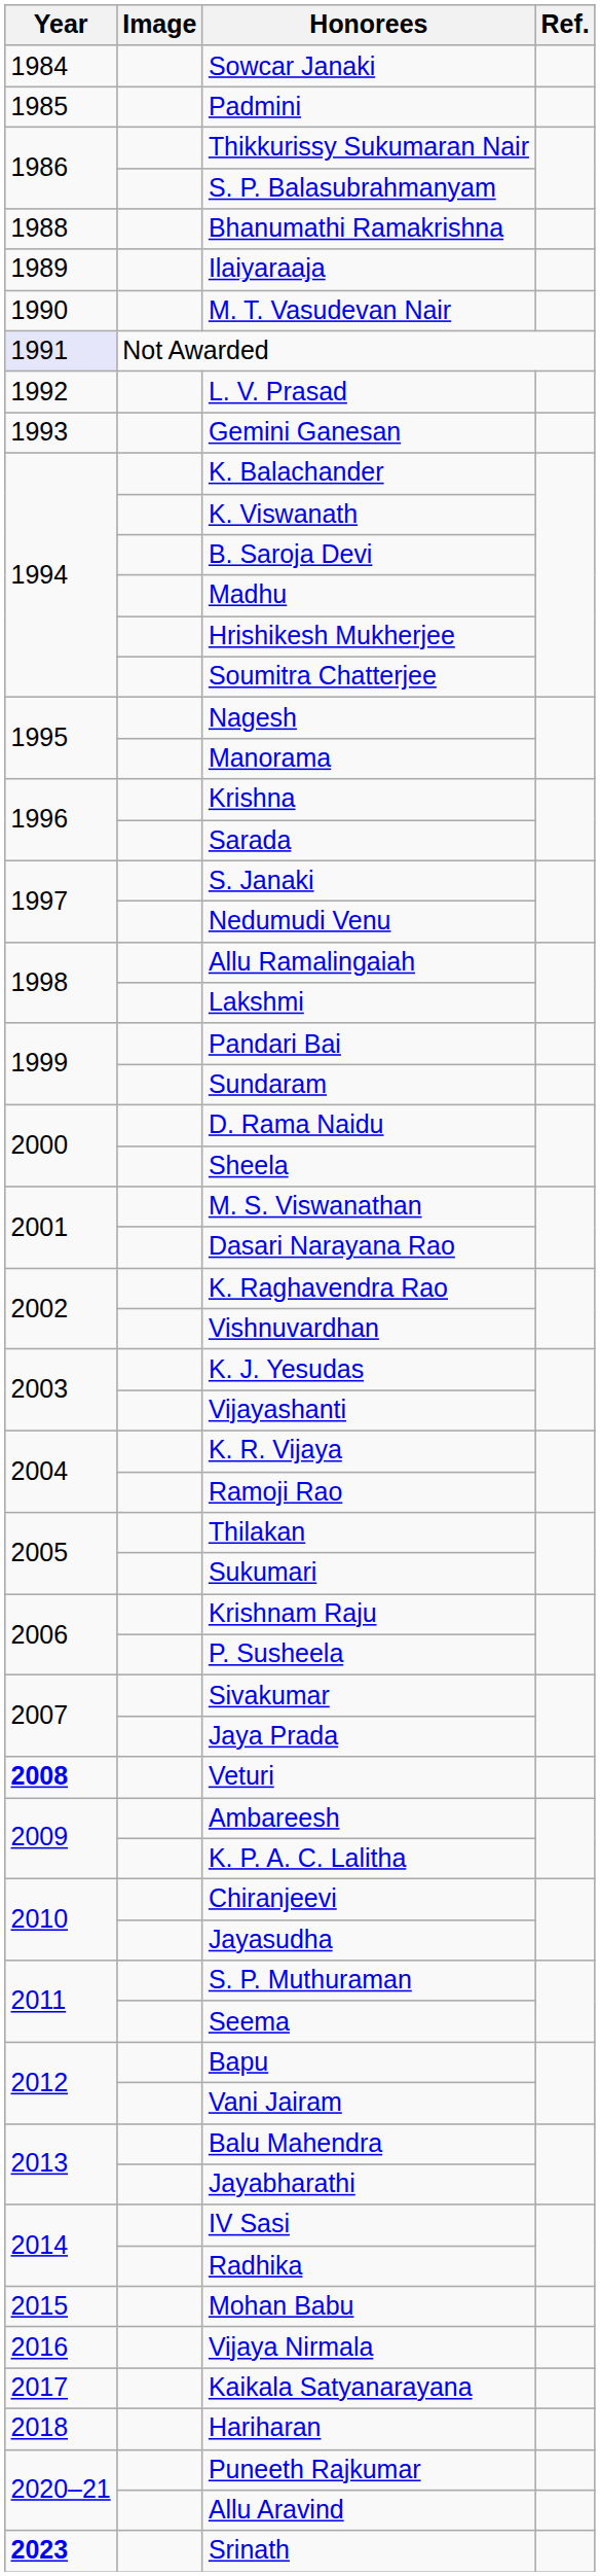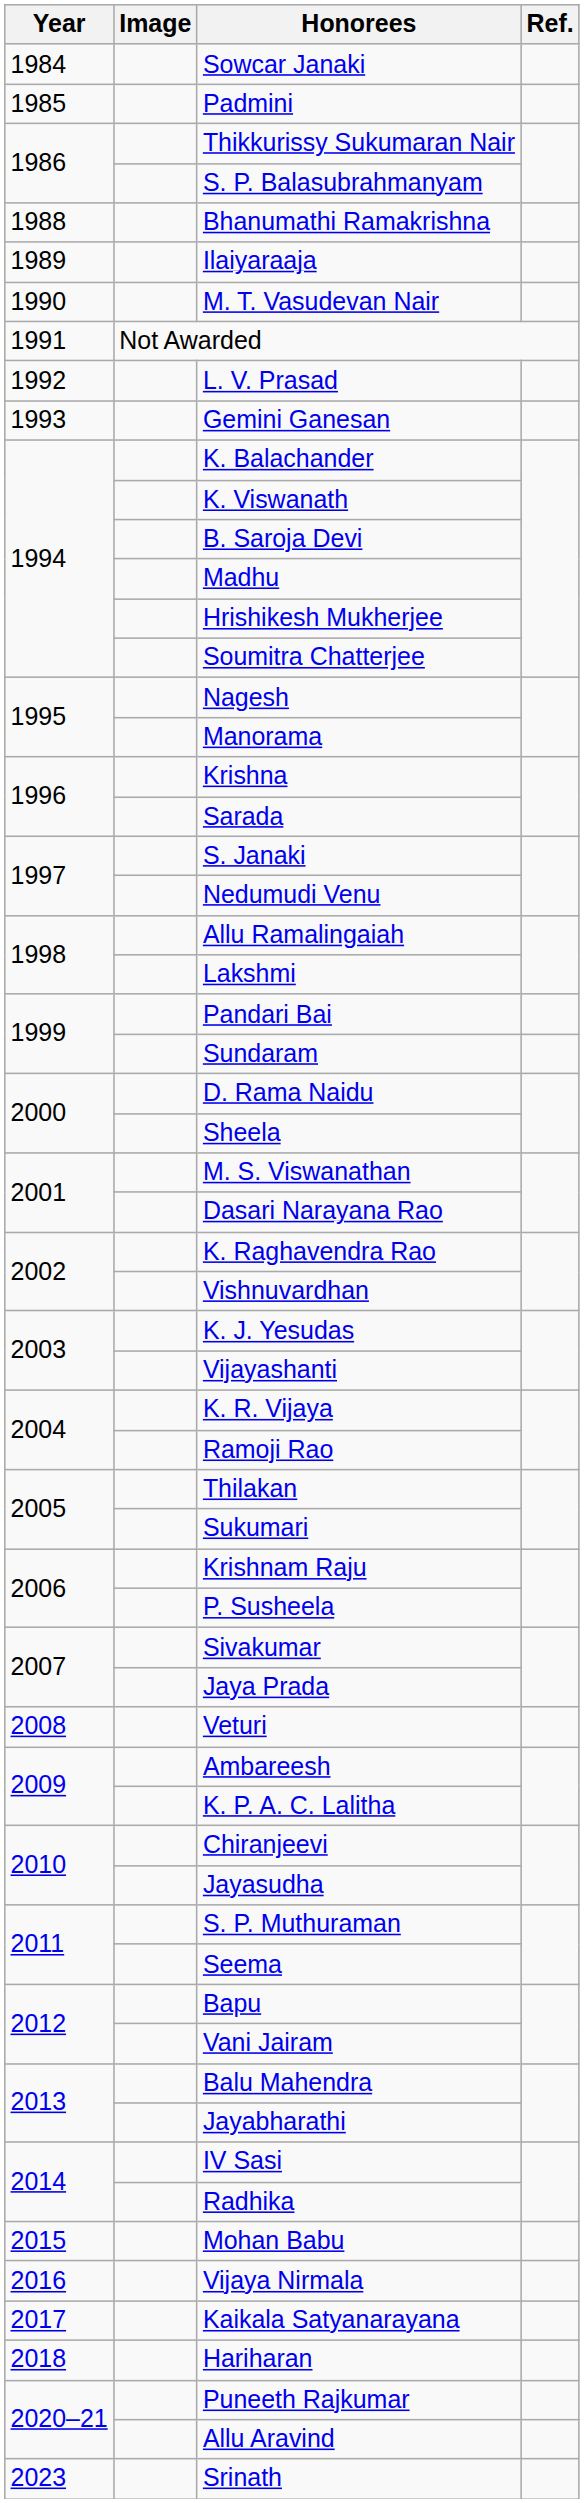Not Awarded | Year: lavender background -> no background
Veturi | Year: bold -> normal
Srinath | Year: bold -> normal
